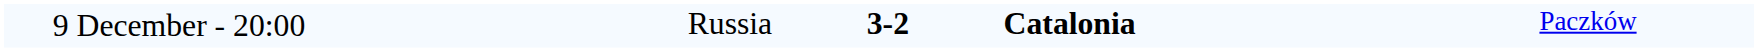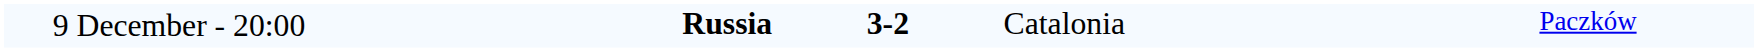Russia | column 2: normal -> bold
Russia | column 4: bold -> normal
